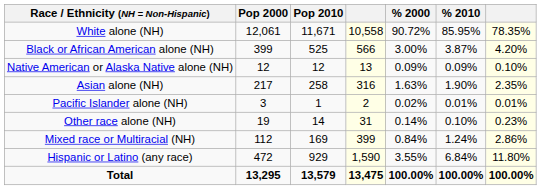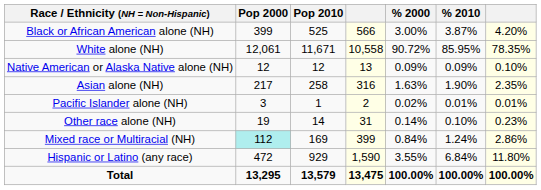rows swapped: White alone (NH) <-> Black or African American alone (NH)
Mixed race or Multiracial (NH) | Pop 2000: no background -> paleturquoise background
